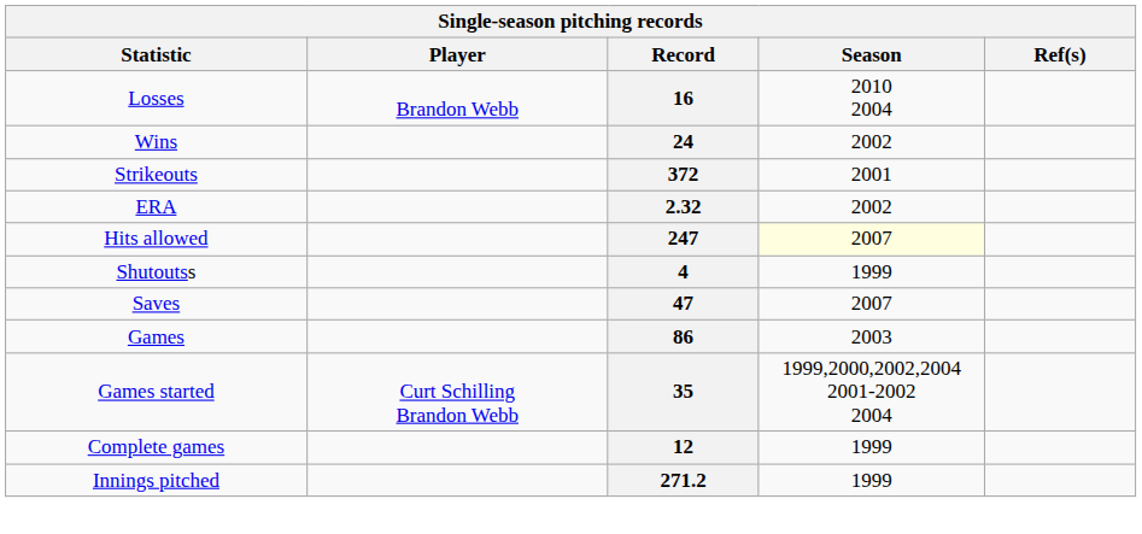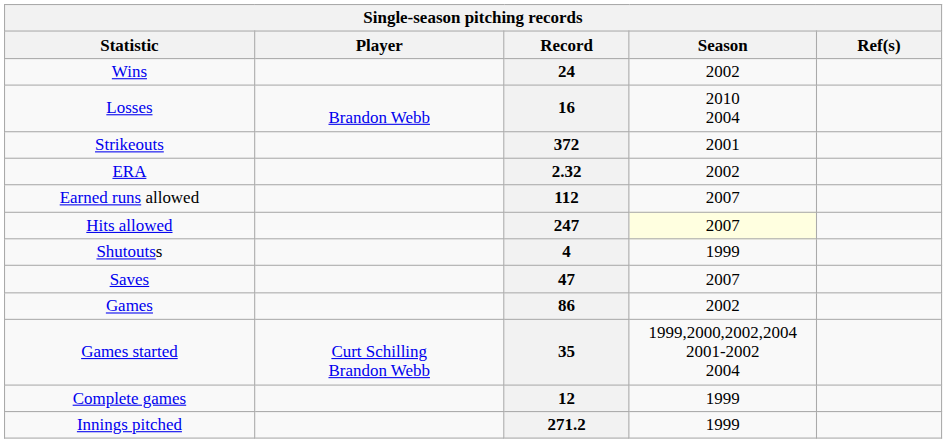rows swapped: 24 <-> 16
+ row: Earned runs allowed | 112 | 2007
86 | Season: 2003 -> 2002
